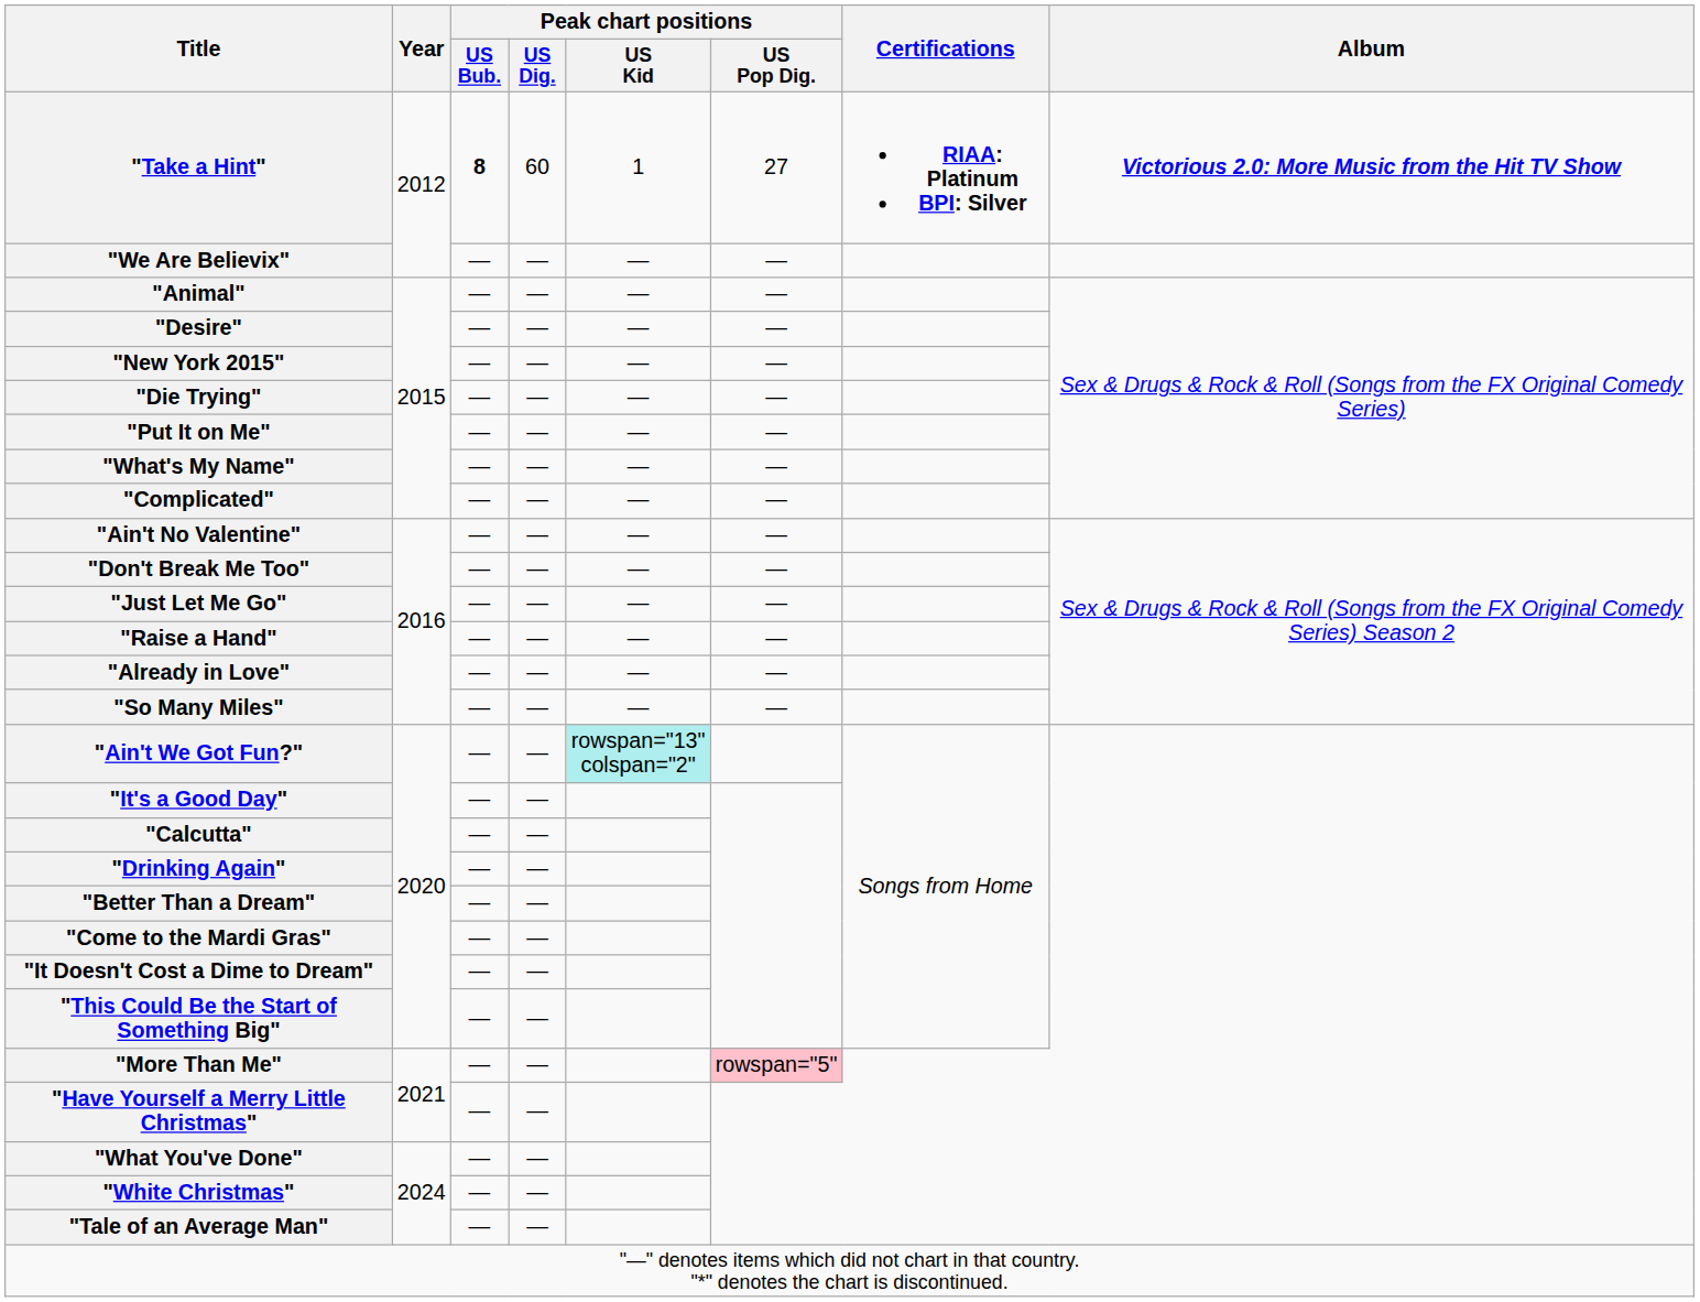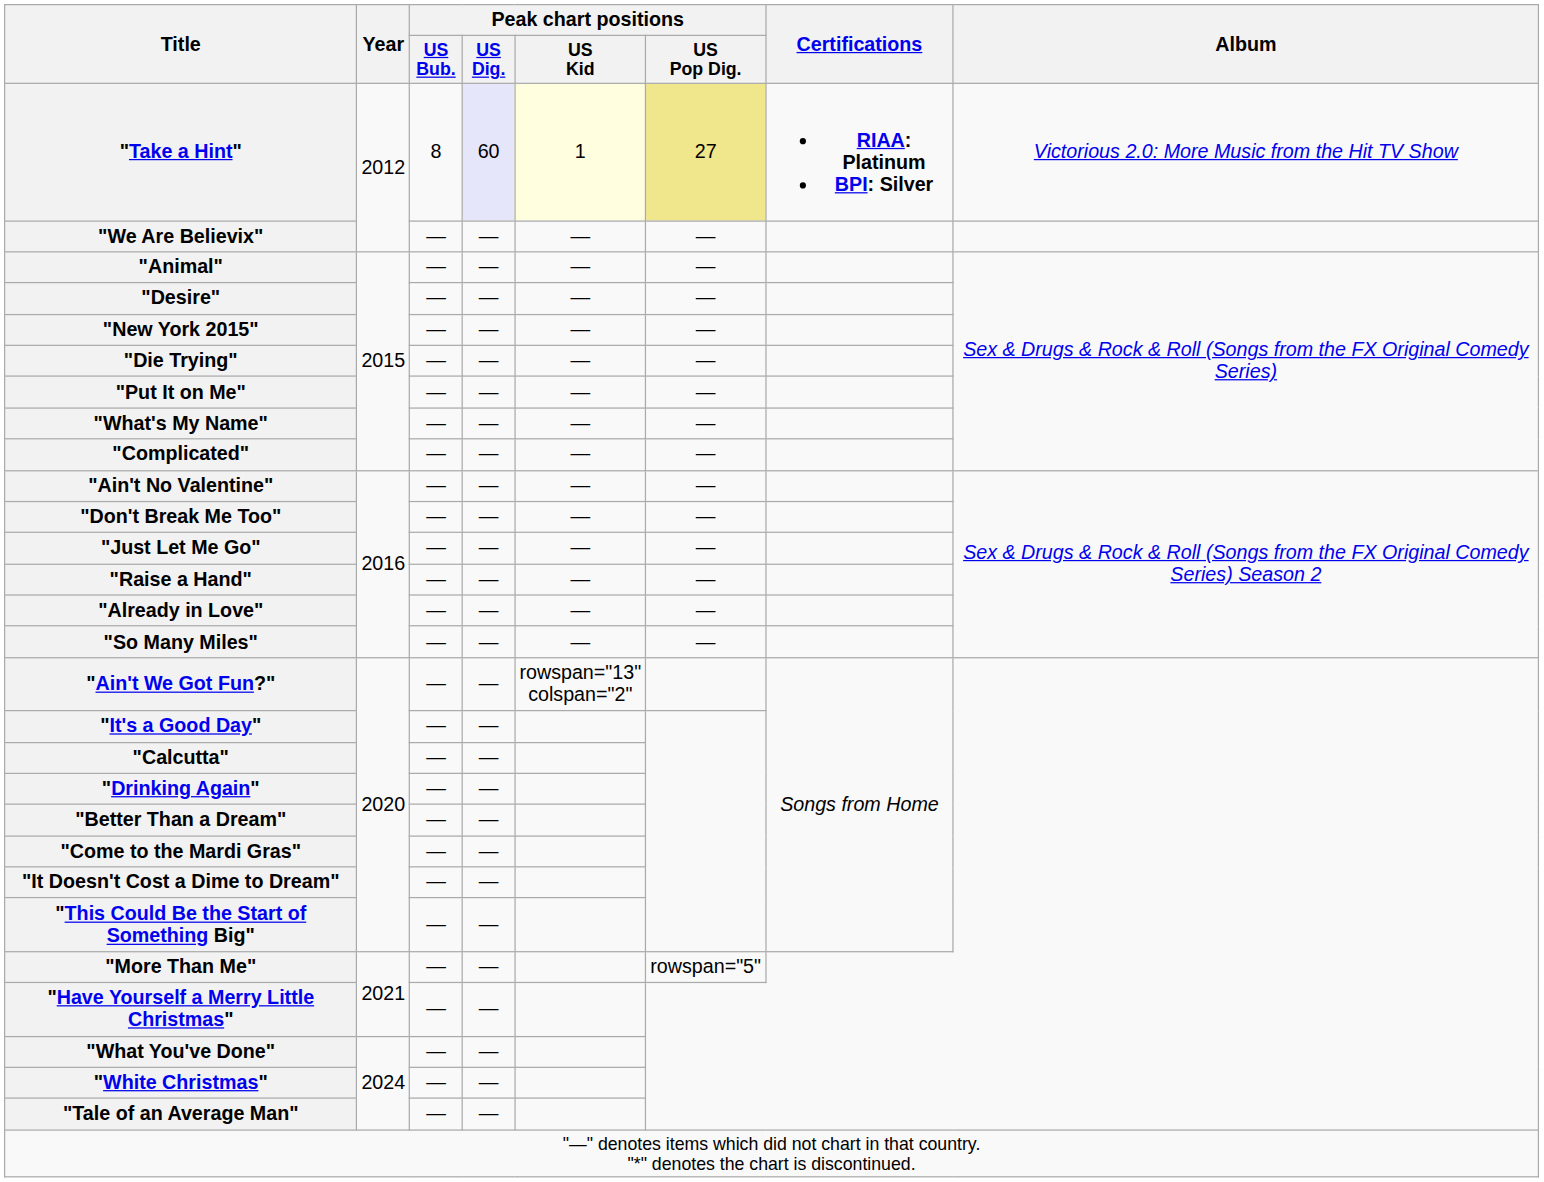"Take a Hint" | Peak chart positions / US Bub.: bold -> normal
"Take a Hint" | Peak chart positions / US Dig.: no background -> lavender background
"Take a Hint" | Peak chart positions / US Kid: no background -> lightyellow background
"Take a Hint" | Peak chart positions / US Pop Dig.: no background -> khaki background
"Take a Hint" | Album: bold -> normal
"Ain't We Got Fun?" | Peak chart positions / US Kid: paleturquoise background -> no background
"More Than Me" | Peak chart positions / US Pop Dig.: pink background -> no background
